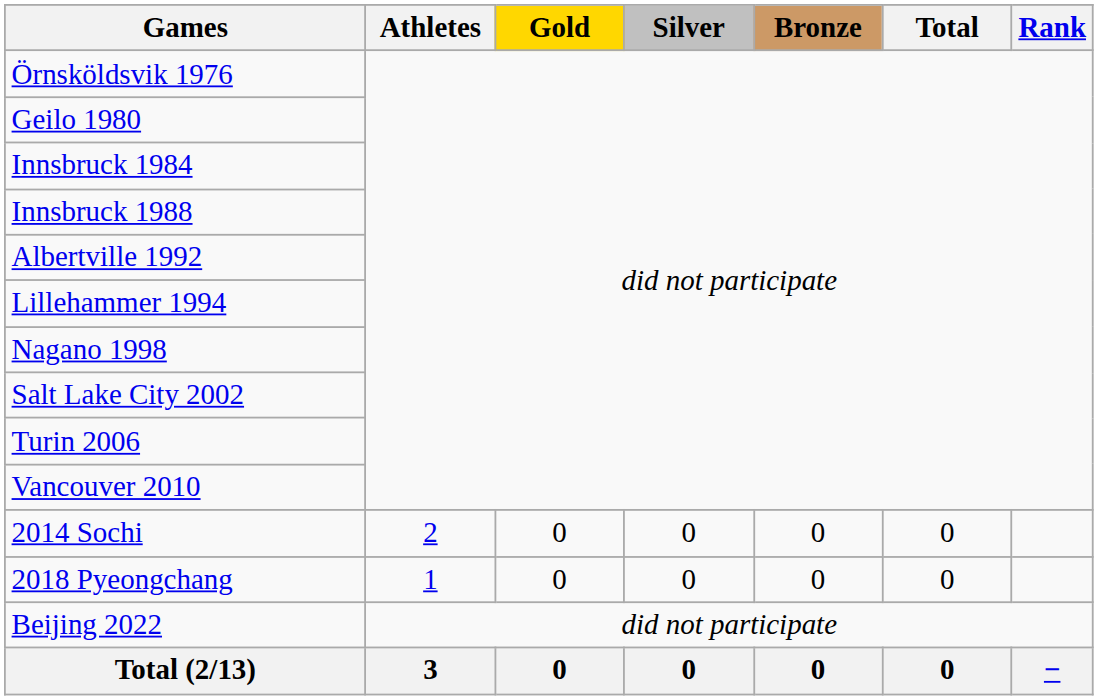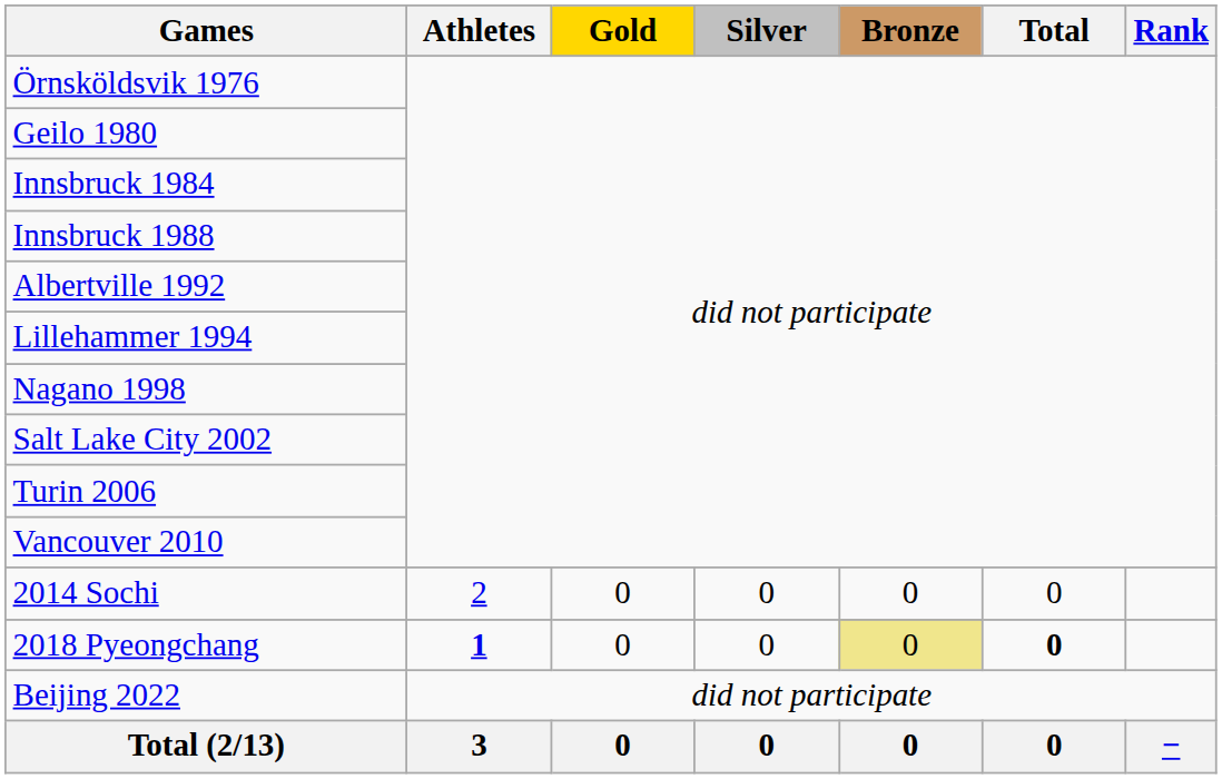2018 Pyeongchang | Athletes: normal -> bold
2018 Pyeongchang | Bronze: no background -> khaki background
2018 Pyeongchang | Total: normal -> bold
